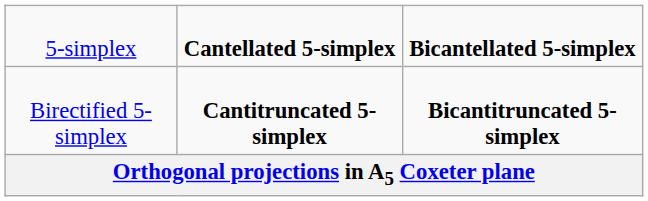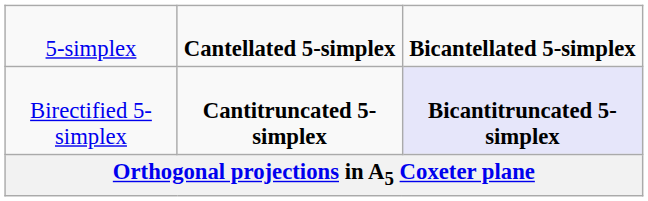Birectified 5-simplex | column 3: no background -> lavender background
